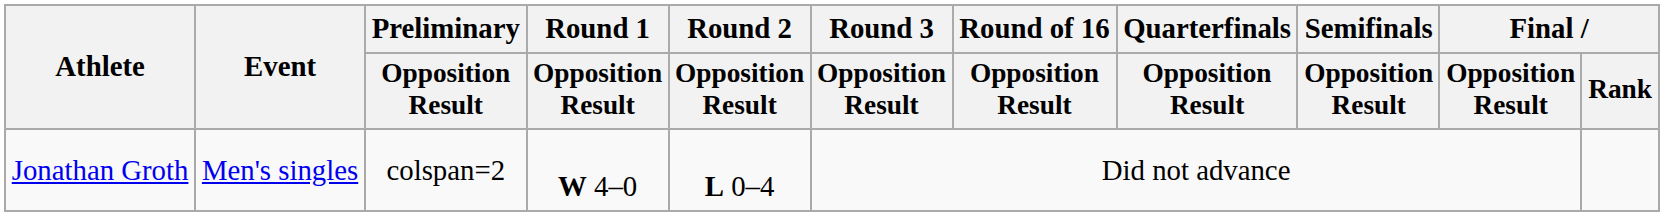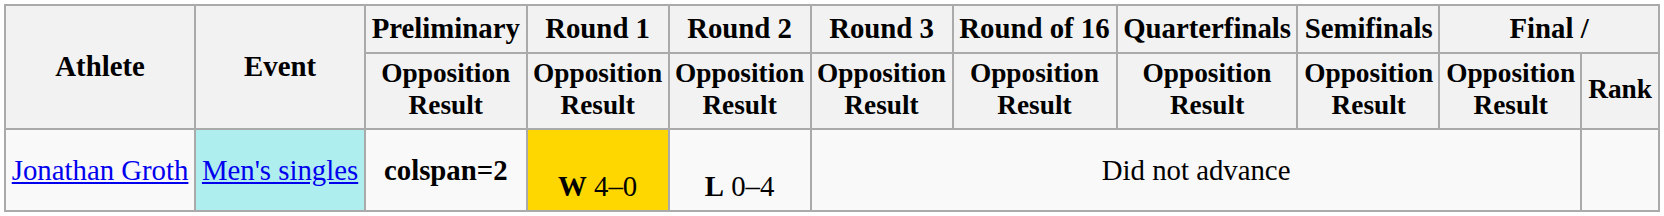Jonathan Groth | Event: no background -> paleturquoise background
Jonathan Groth | Preliminary / Opposition Result: normal -> bold
Jonathan Groth | Round 1 / Opposition Result: no background -> gold background
